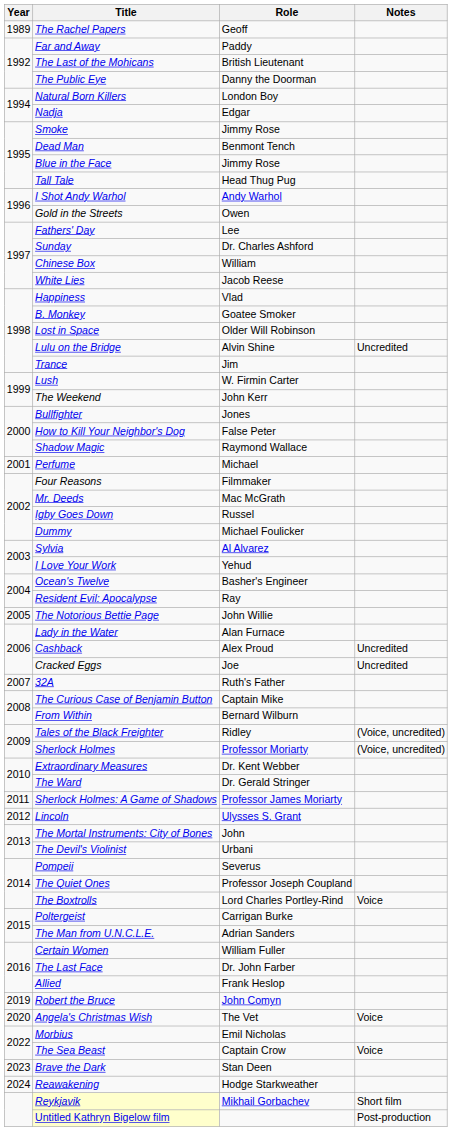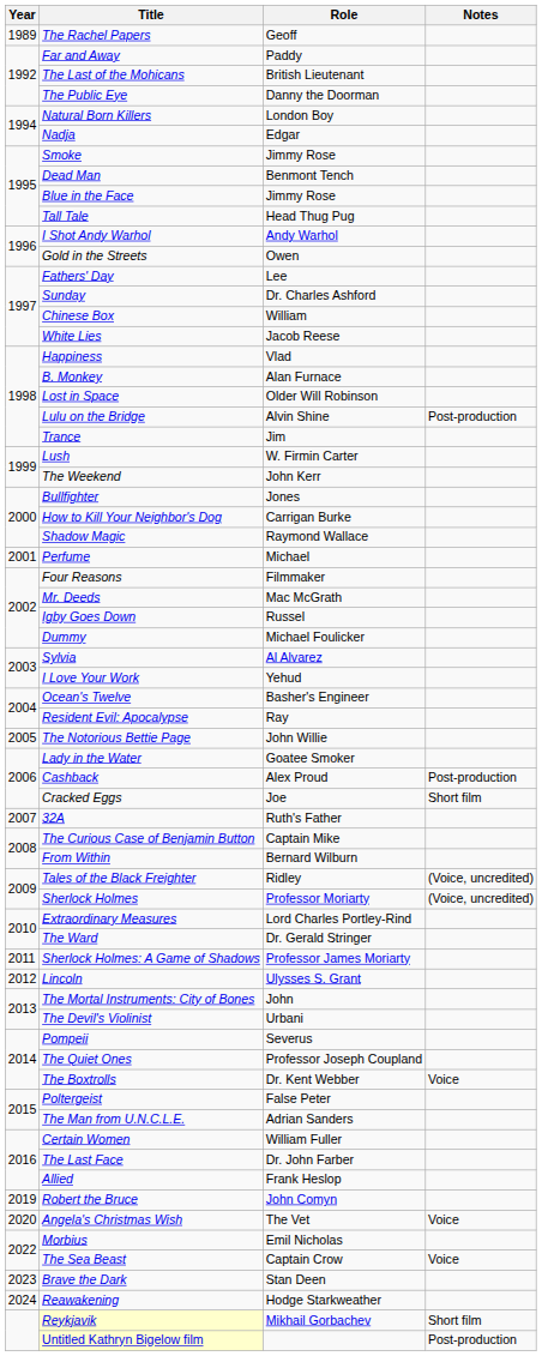B. Monkey | Role: Goatee Smoker -> Alan Furnace
Lulu on the Bridge | Notes: Uncredited -> Post-production
How to Kill Your Neighbor's Dog | Role: False Peter -> Carrigan Burke
Lady in the Water | Role: Alan Furnace -> Goatee Smoker
Cashback | Notes: Uncredited -> Post-production
Cracked Eggs | Notes: Uncredited -> Short film
Extraordinary Measures | Role: Dr. Kent Webber -> Lord Charles Portley-Rind
The Boxtrolls | Role: Lord Charles Portley-Rind -> Dr. Kent Webber
Poltergeist | Role: Carrigan Burke -> False Peter
